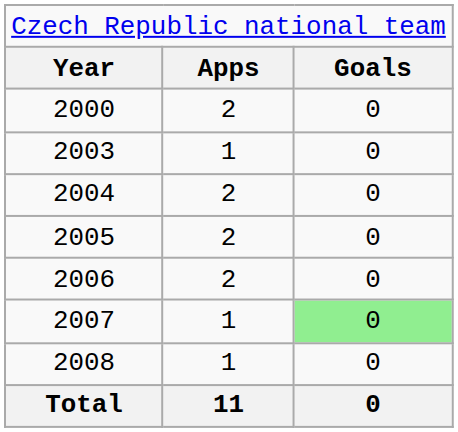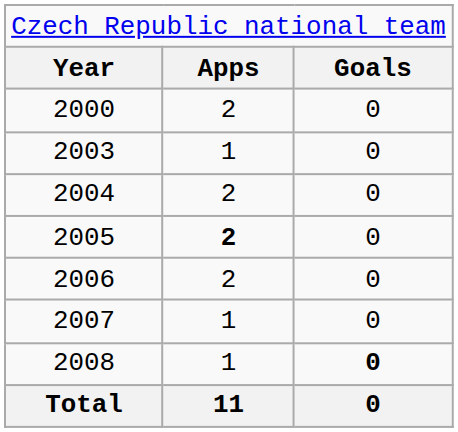2005 | column 2: normal -> bold
2007 | column 3: lightgreen background -> no background
2008 | column 3: normal -> bold
